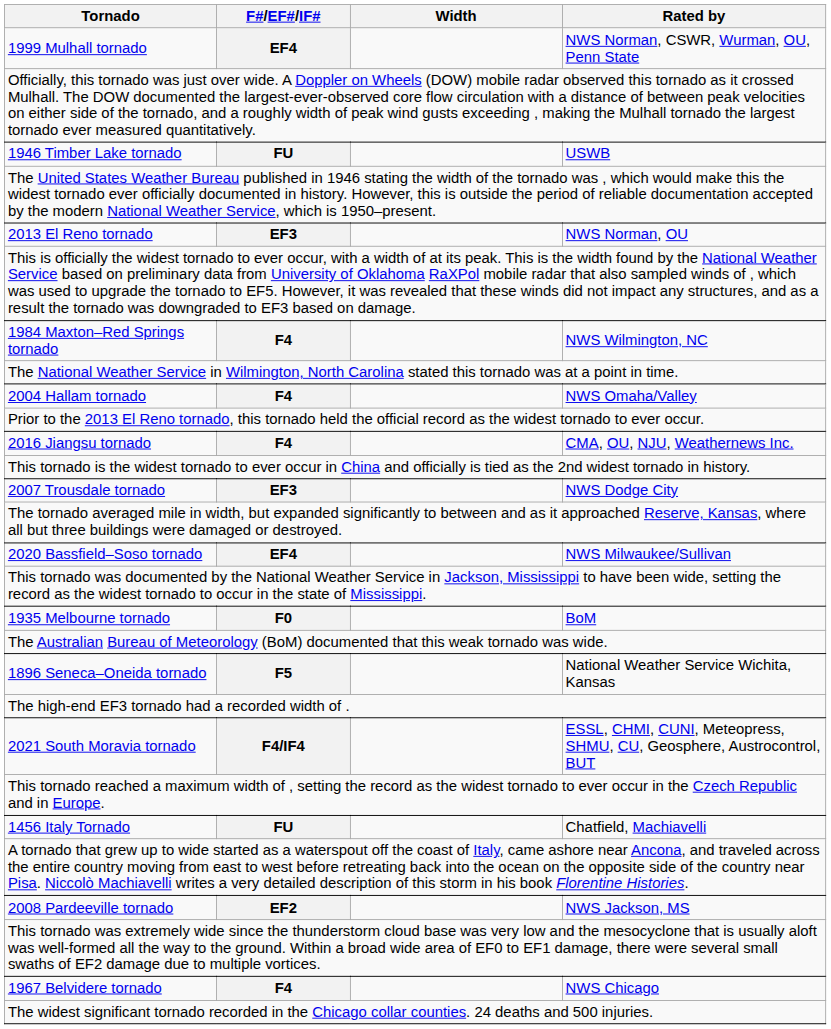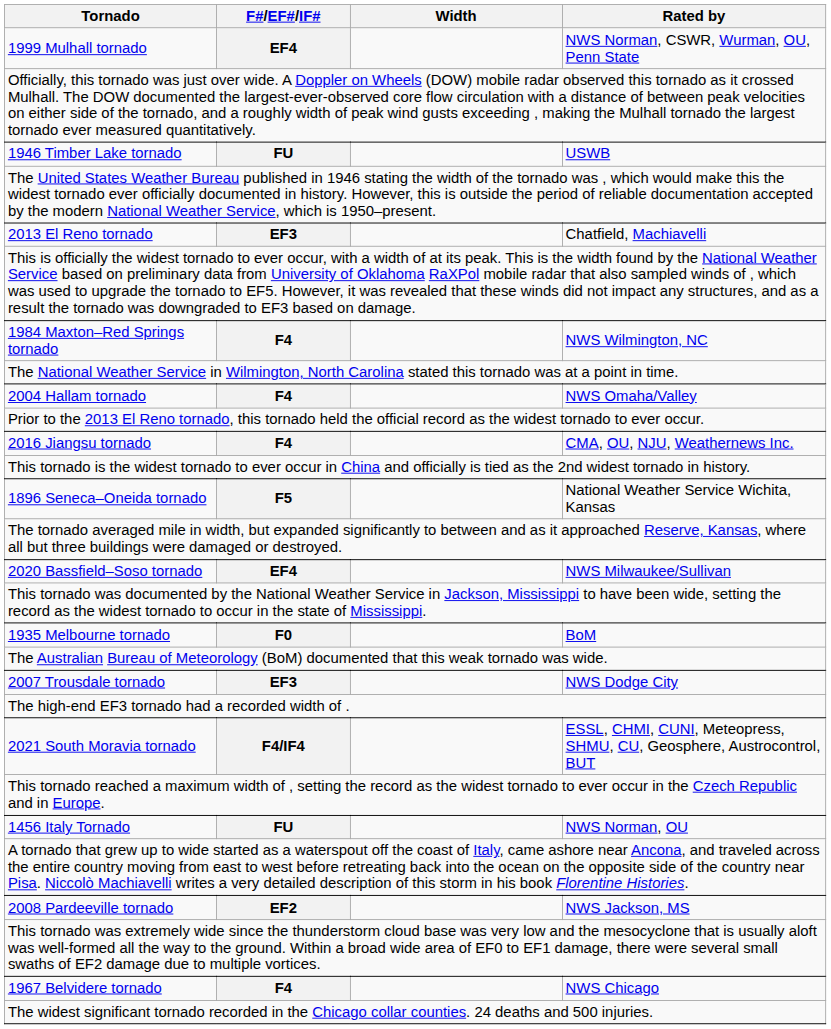2013 El Reno tornado | Rated by: NWS Norman, OU -> Chatfield, Machiavelli
rows swapped: 1896 Seneca–Oneida tornado <-> 2007 Trousdale tornado
1456 Italy Tornado | Rated by: Chatfield, Machiavelli -> NWS Norman, OU
